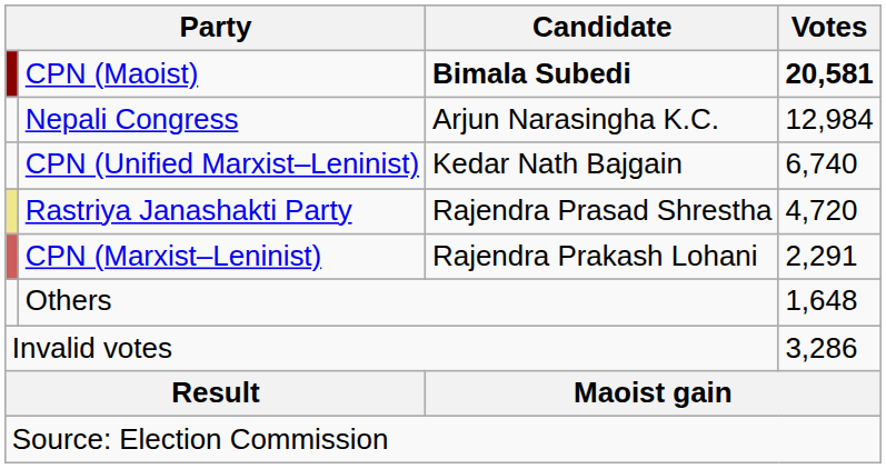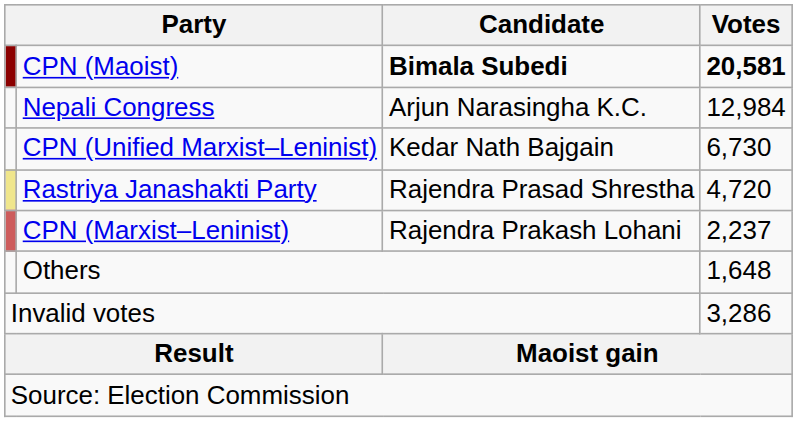CPN (Unified Marxist–Leninist) | Votes: 6,740 -> 6,730
CPN (Marxist–Leninist) | Votes: 2,291 -> 2,237
